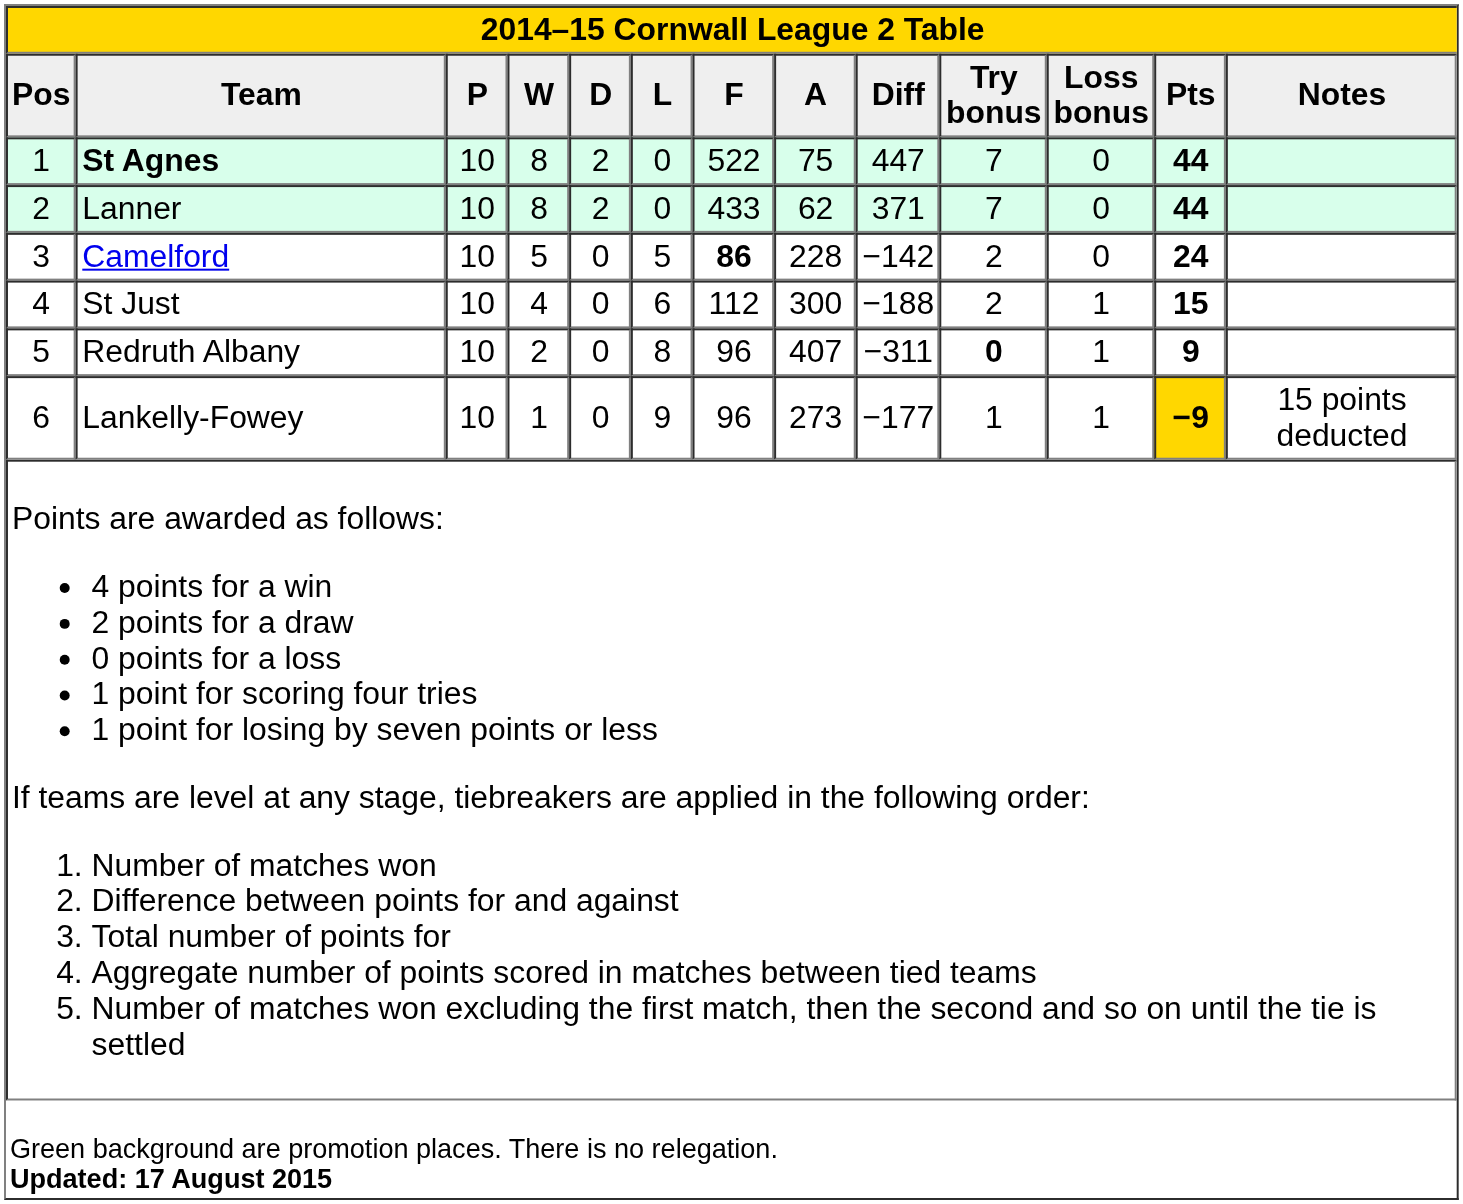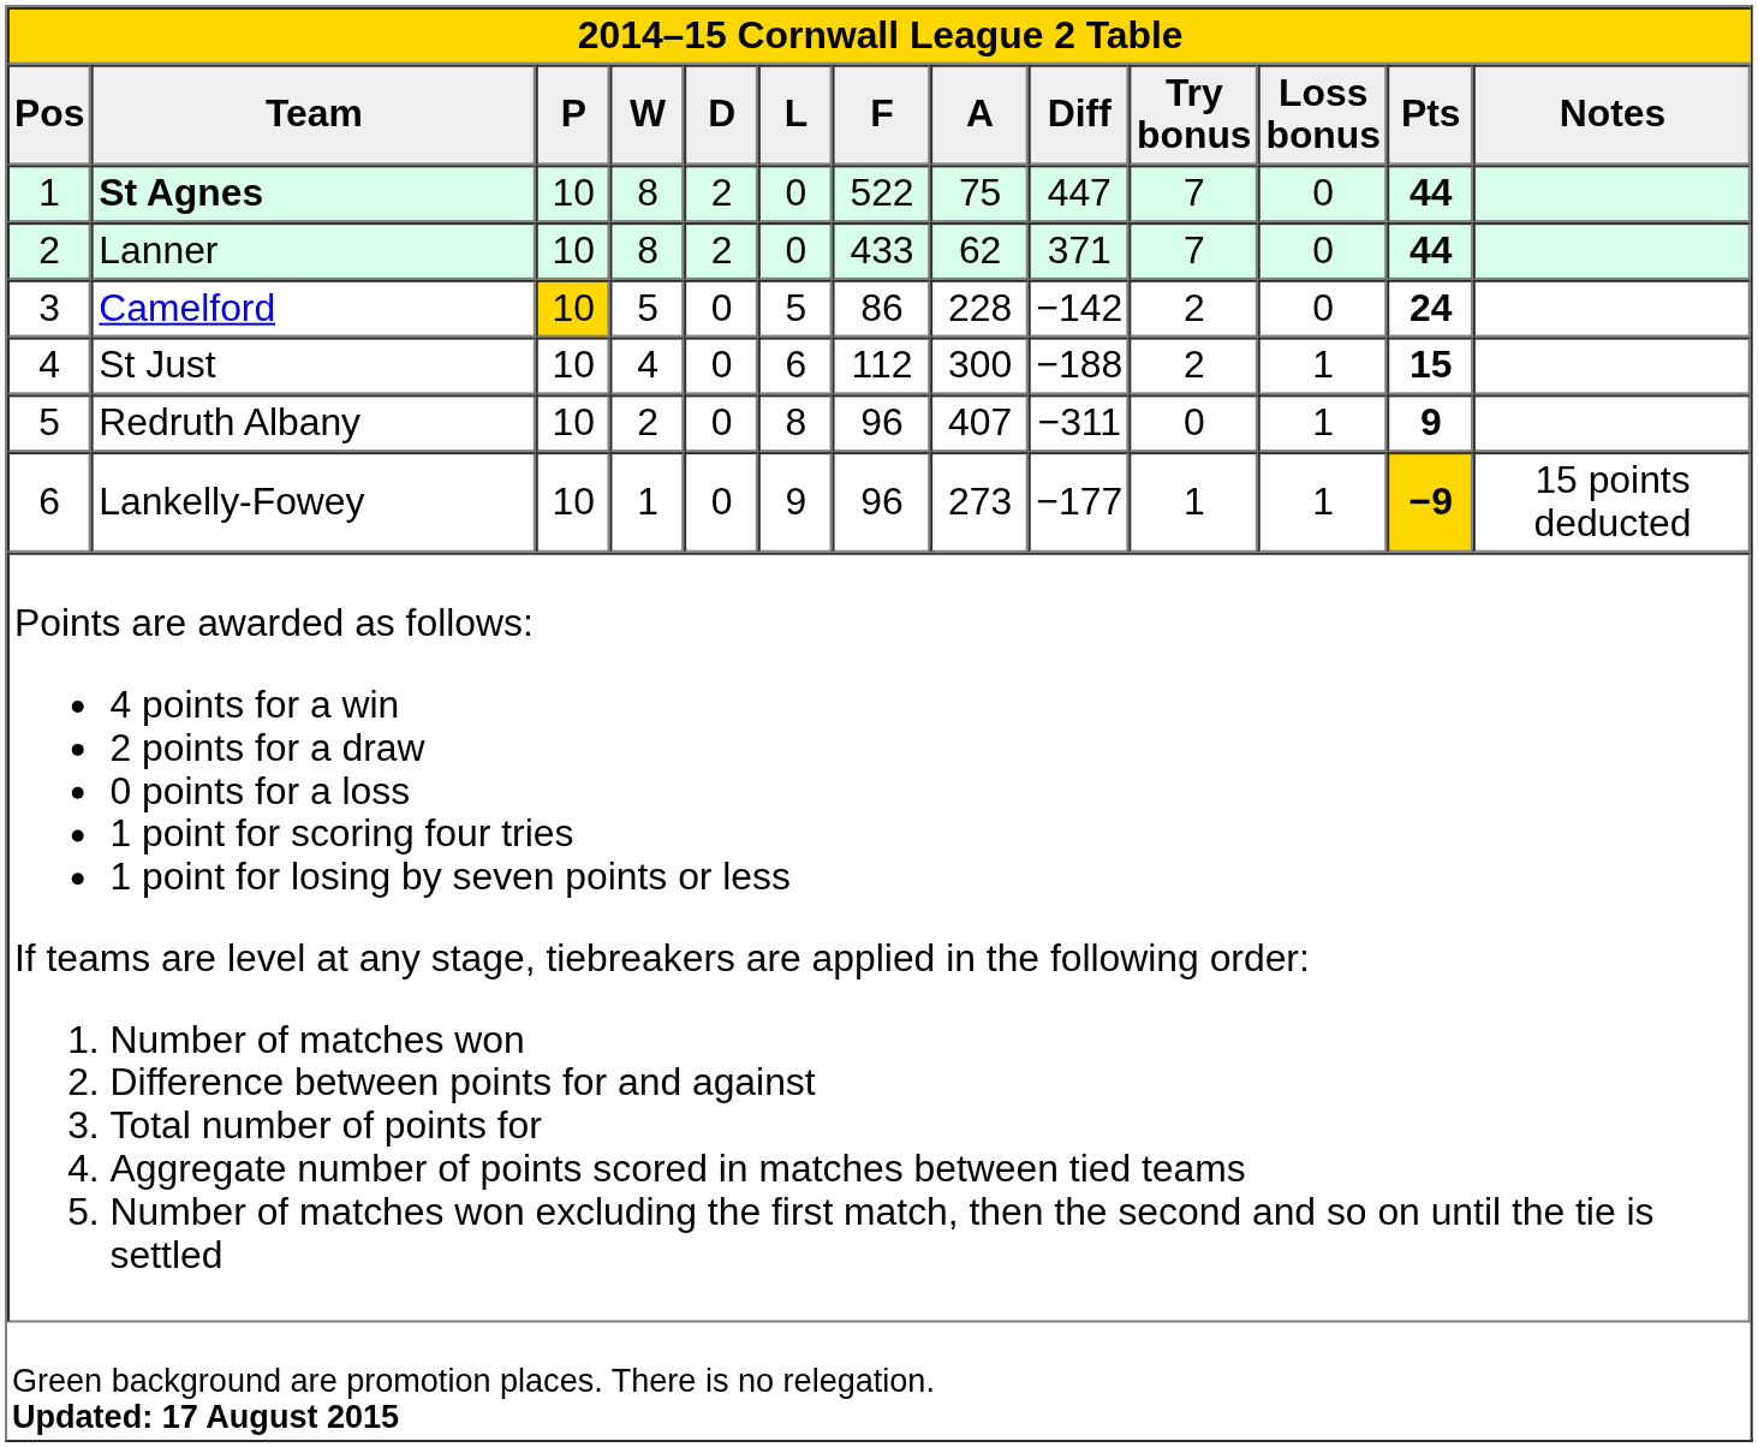Camelford | 2014–15 Cornwall League 2 Table / P: no background -> gold background
Camelford | 2014–15 Cornwall League 2 Table / F: bold -> normal
Redruth Albany | 2014–15 Cornwall League 2 Table / Try bonus: bold -> normal
